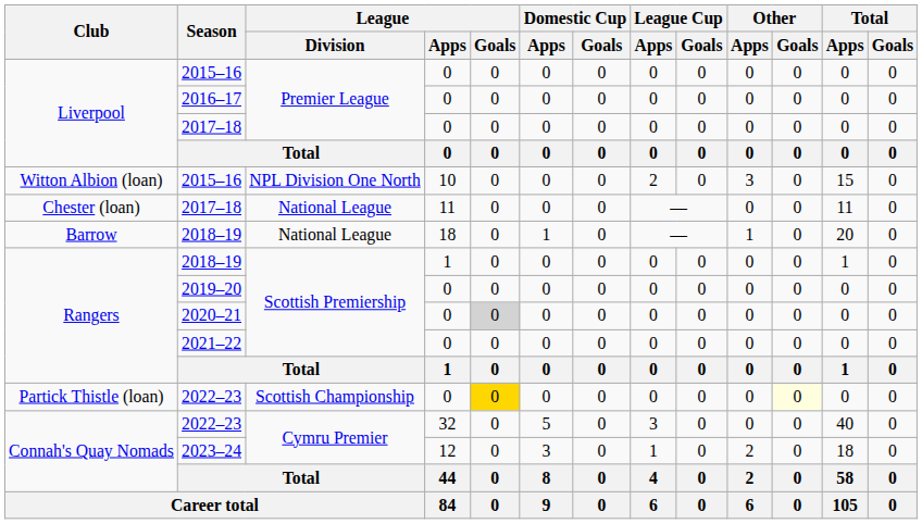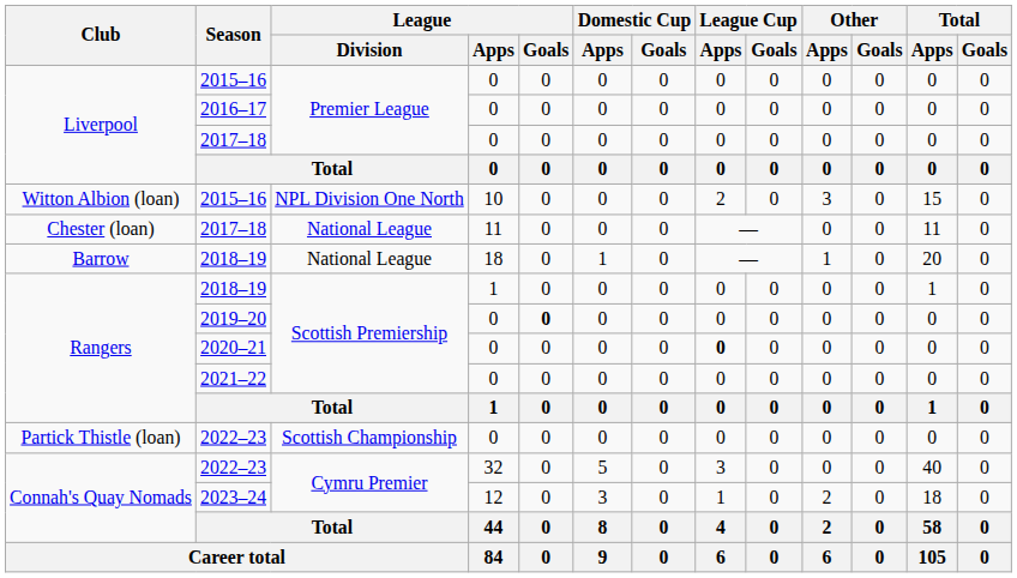2019–20 | League / Goals: normal -> bold
2020–21 | League / Goals: lightgrey background -> no background
2020–21 | League Cup / Apps: normal -> bold
Partick Thistle (loan) / 2022–23 | League / Goals: gold background -> no background
Partick Thistle (loan) / 2022–23 | Other / Goals: lightyellow background -> no background
